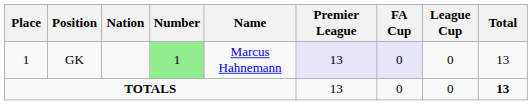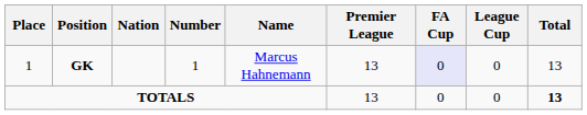row 2 | Position: normal -> bold
row 2 | Number: lightgreen background -> no background
row 2 | Premier League: lavender background -> no background
